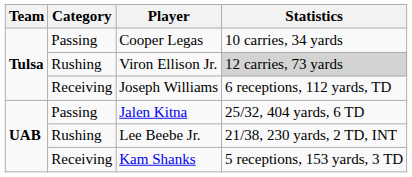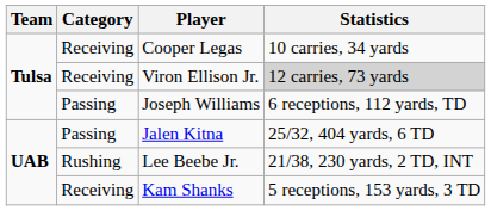Cooper Legas | Category: Passing -> Receiving
Viron Ellison Jr. | Category: Rushing -> Receiving
Joseph Williams | Category: Receiving -> Passing
